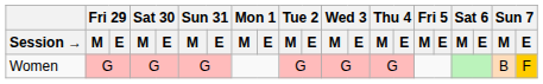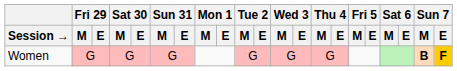Women | Sun 7 / M: normal -> bold
Women | Sun 7 / E: normal -> bold
